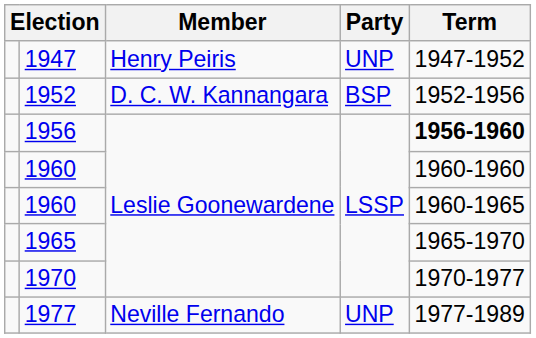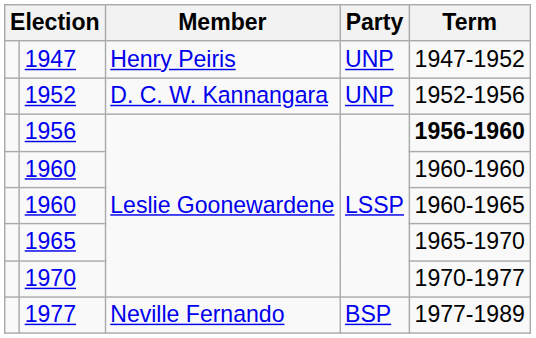1952 | Party: BSP -> UNP
1977 | Party: UNP -> BSP
